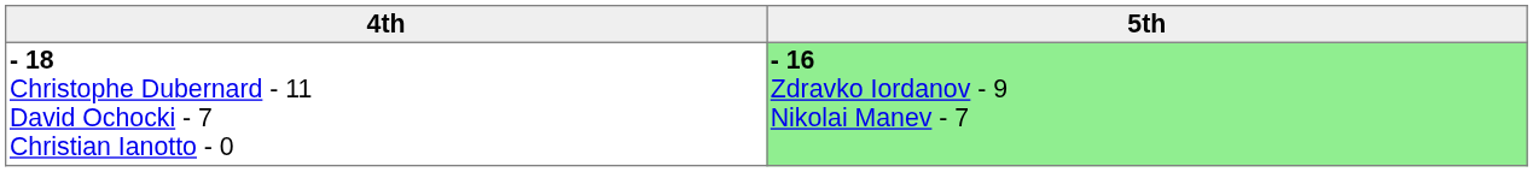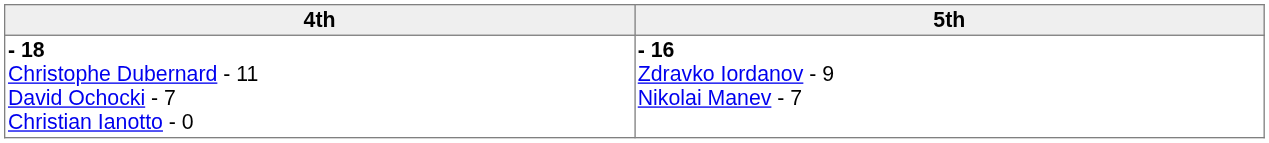row 2 | 5th: lightgreen background -> no background
